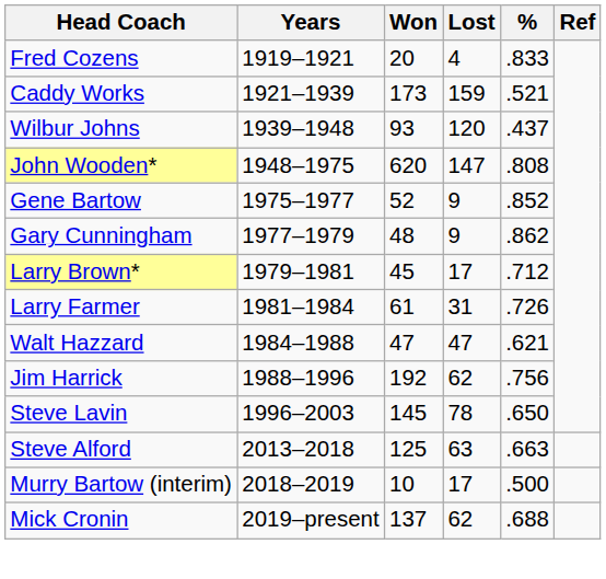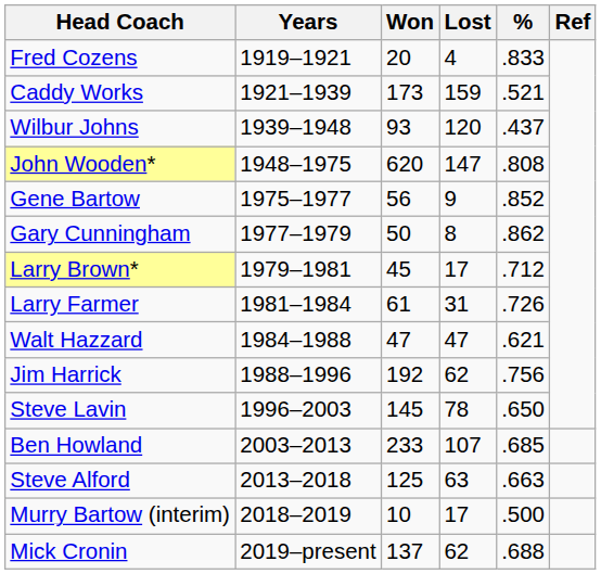Gene Bartow | Won: 52 -> 56
Gary Cunningham | Won: 48 -> 50
Gary Cunningham | Lost: 9 -> 8
+ row: Ben Howland | 2003–2013 | 233 | 107 | .685
